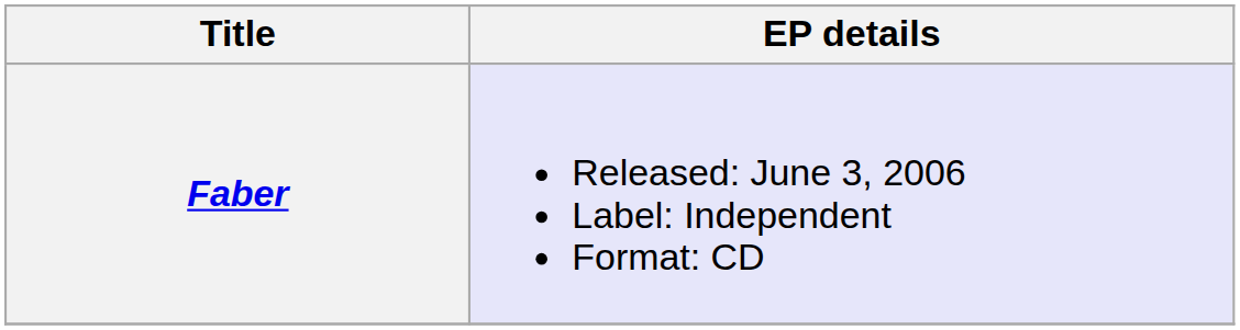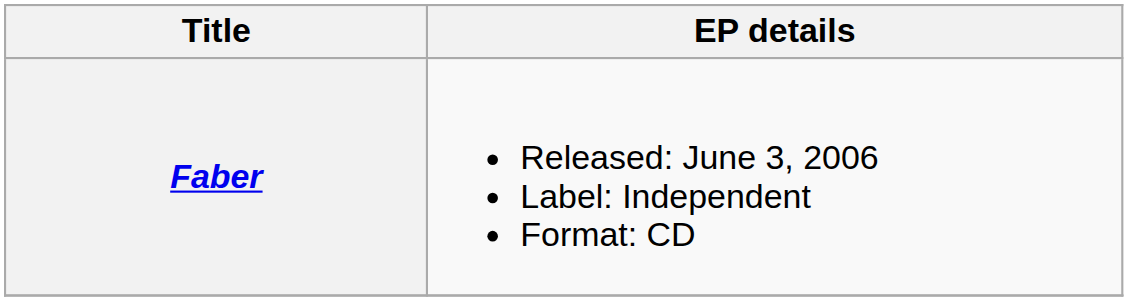Faber | EP details: lavender background -> no background
